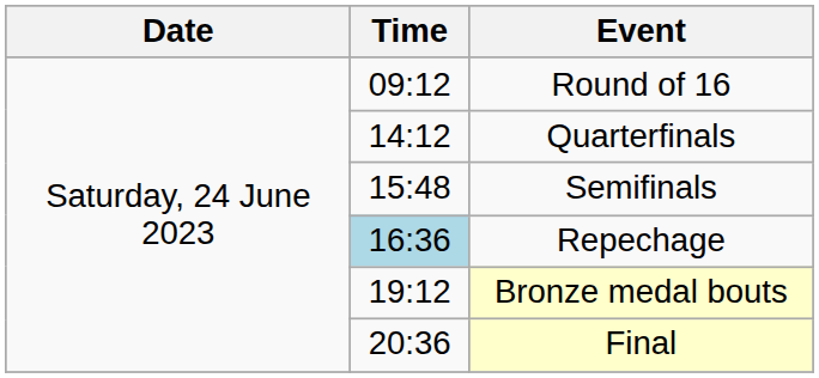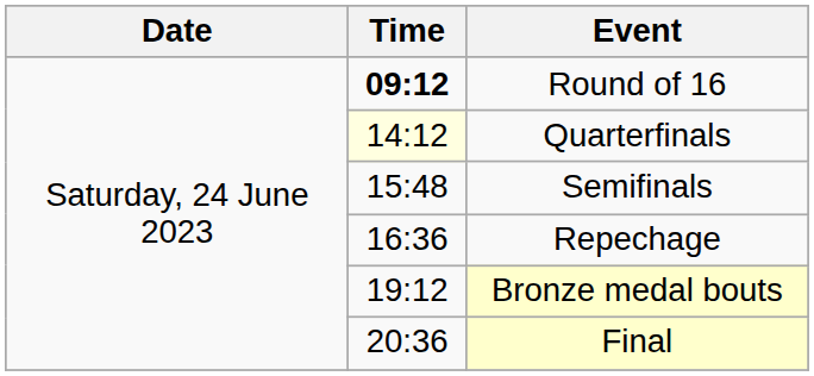Round of 16 | Time: normal -> bold
Quarterfinals | Time: no background -> lightyellow background
Repechage | Time: lightblue background -> no background
